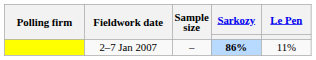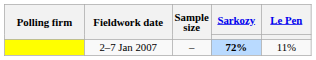2–7 Jan 2007 | Sarkozy: 86% -> 72%
